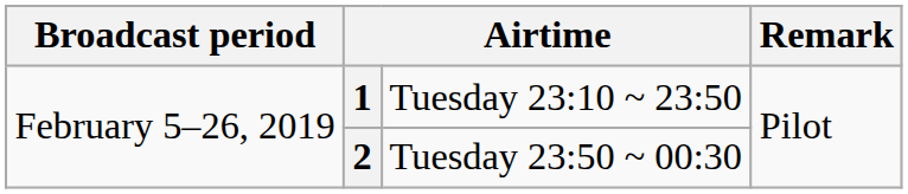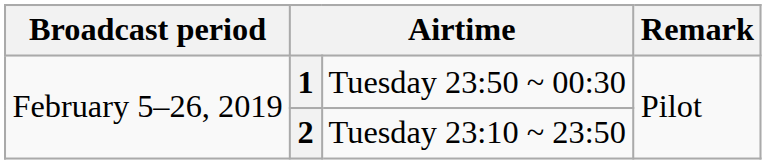1 | column 3: Tuesday 23:10 ~ 23:50 -> Tuesday 23:50 ~ 00:30
2 | column 3: Tuesday 23:50 ~ 00:30 -> Tuesday 23:10 ~ 23:50
